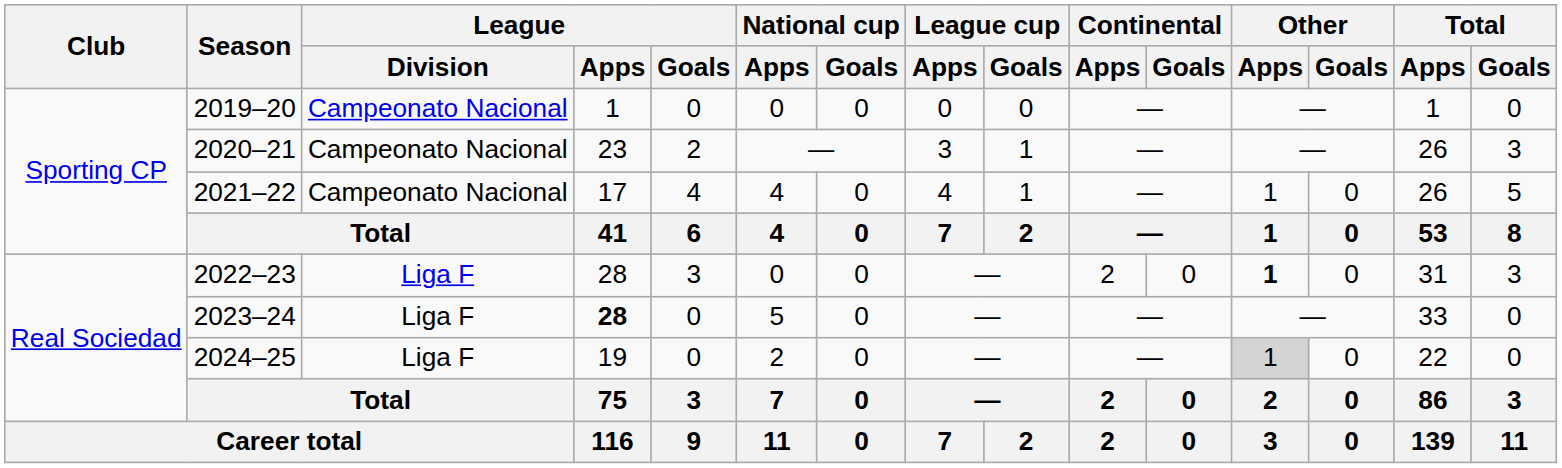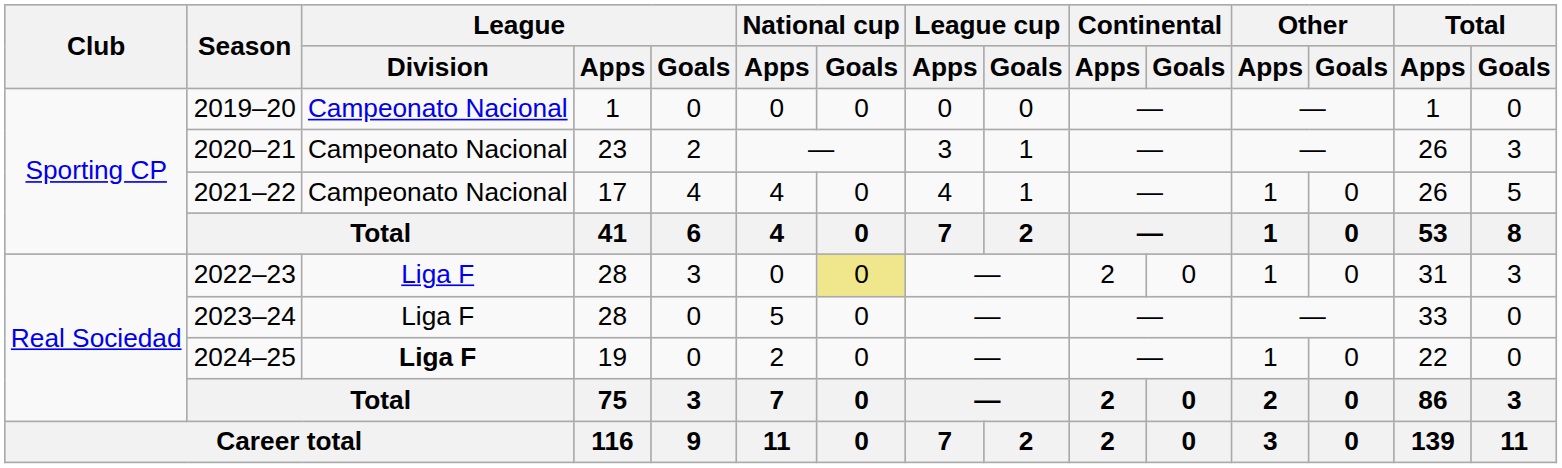2022–23 | National cup / Goals: no background -> khaki background
2022–23 | Other / Apps: bold -> normal
2023–24 | League / Apps: bold -> normal
2024–25 | League / Division: normal -> bold
2024–25 | Other / Apps: lightgrey background -> no background
